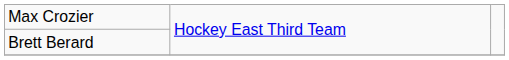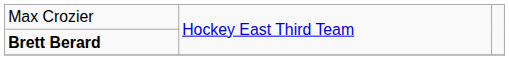Brett Berard | column 1: normal -> bold
